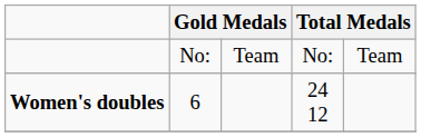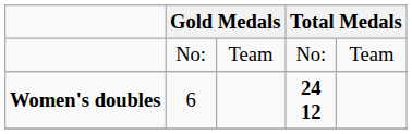Women's doubles | column 4: normal -> bold
